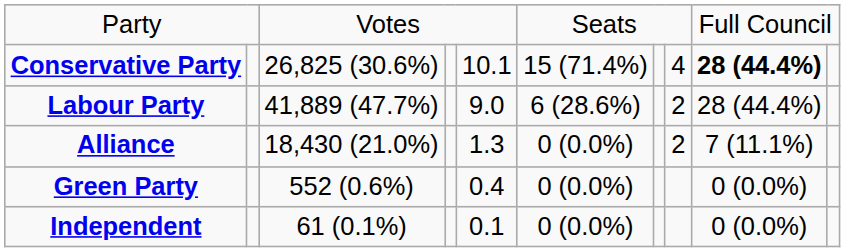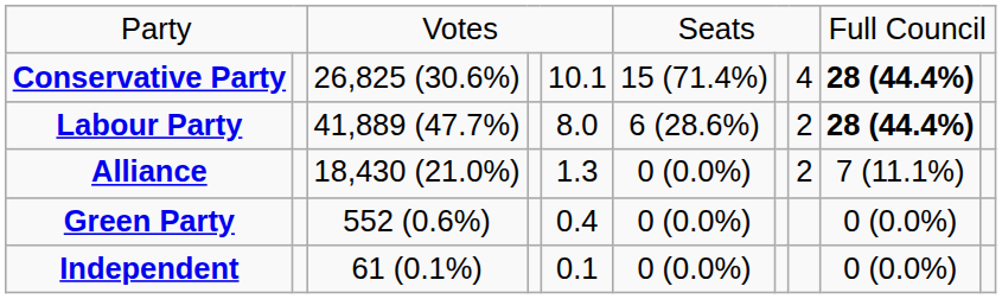Labour Party | column 5: 9.0 -> 8.0
Labour Party | column 9: normal -> bold
